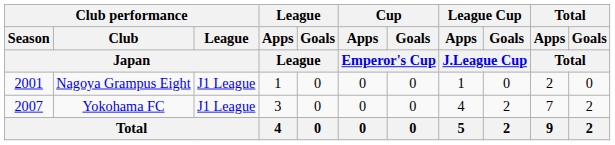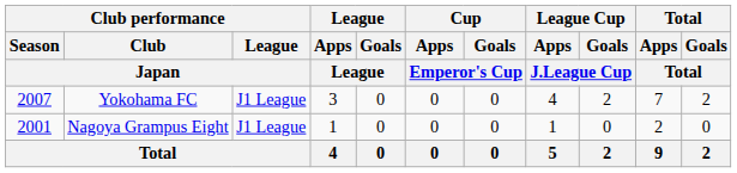rows swapped: Nagoya Grampus Eight <-> Yokohama FC
